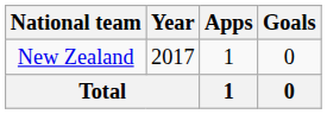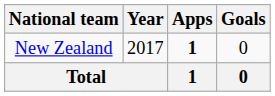New Zealand | Apps: normal -> bold
